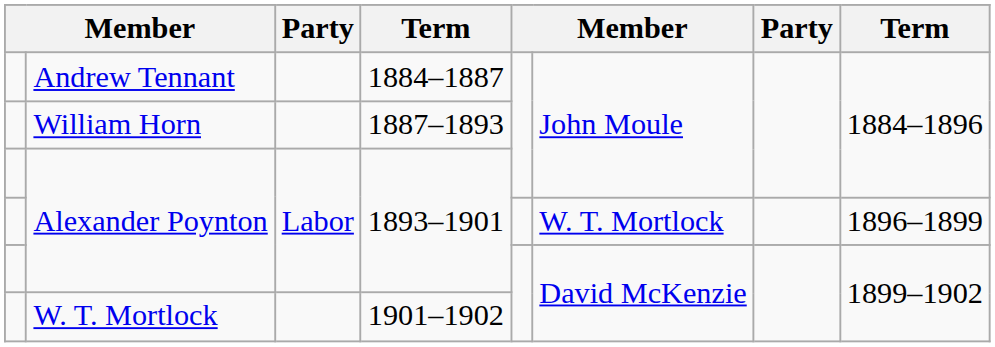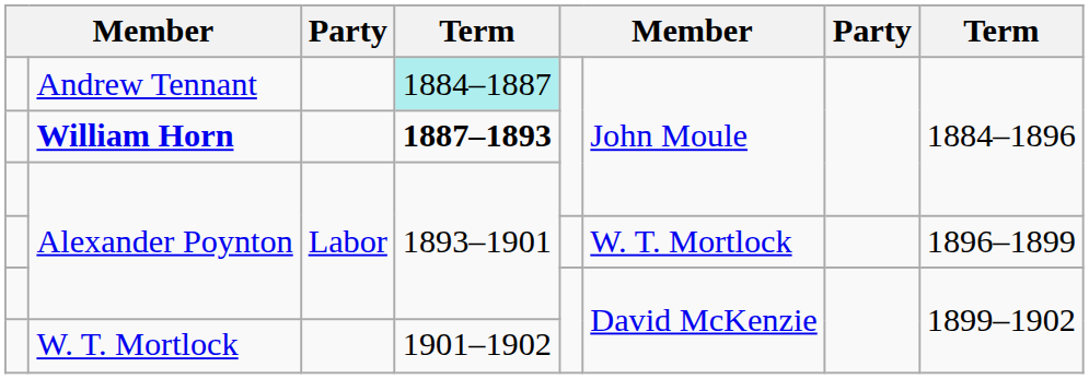Andrew Tennant | column 4: no background -> paleturquoise background
William Horn | column 2: normal -> bold
William Horn | column 4: normal -> bold
